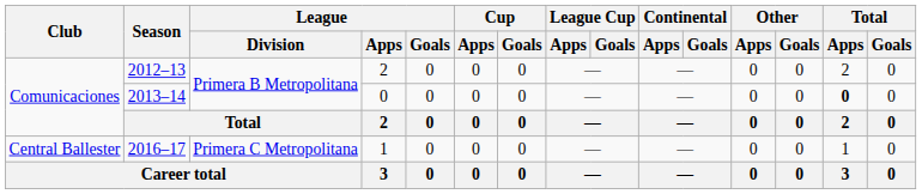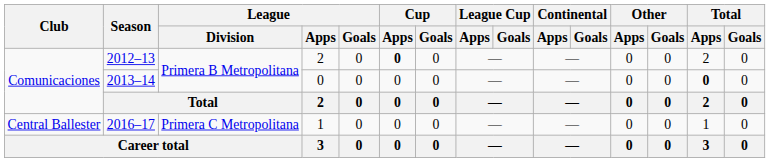2012–13 | Cup / Apps: normal -> bold
